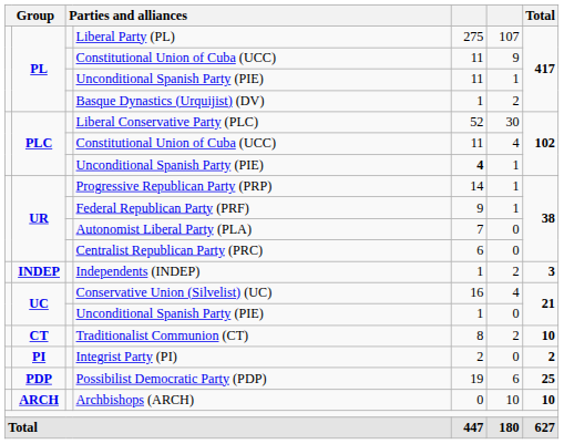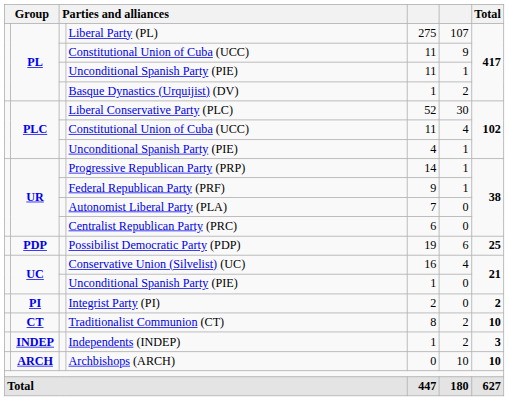PLC / Unconditional Spanish Party (PIE) | column 5: bold -> normal
rows swapped: Possibilist Democratic Party (PDP) <-> Independents (INDEP)
rows swapped: Traditionalist Communion (CT) <-> Integrist Party (PI)
